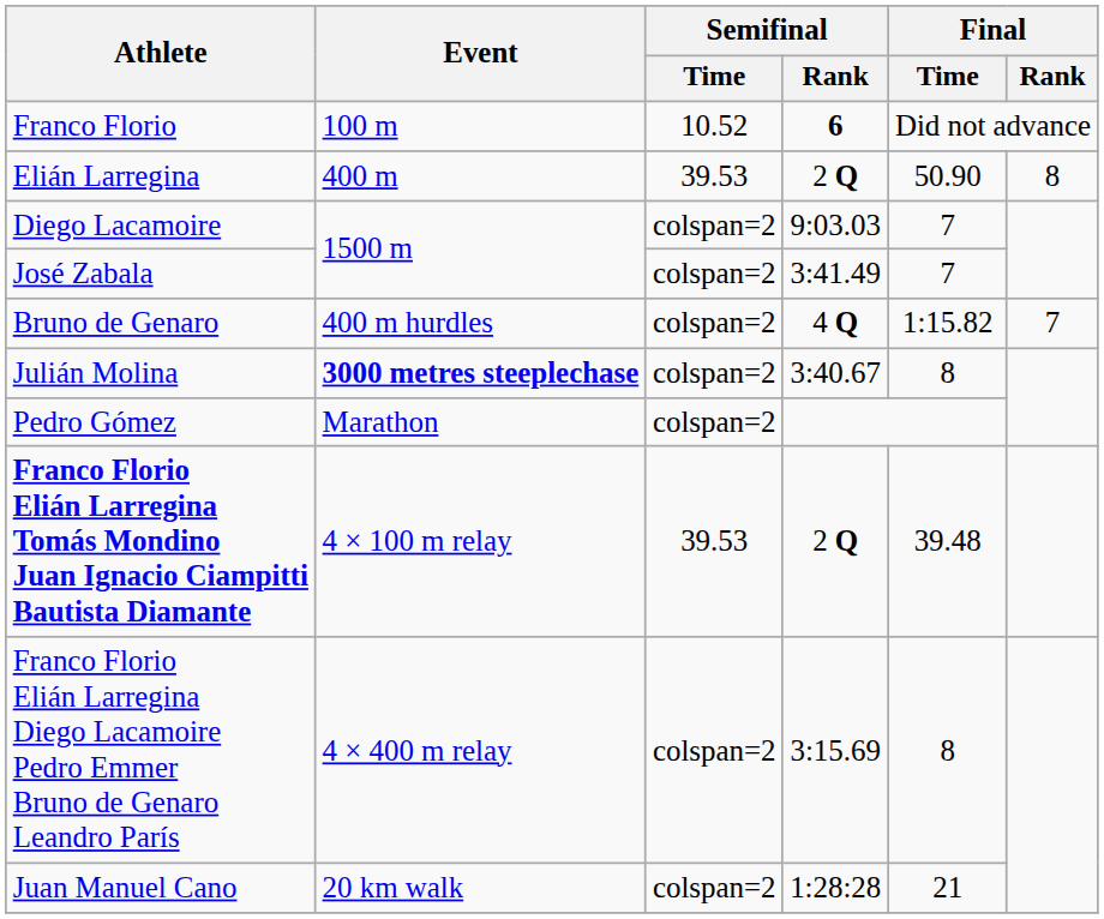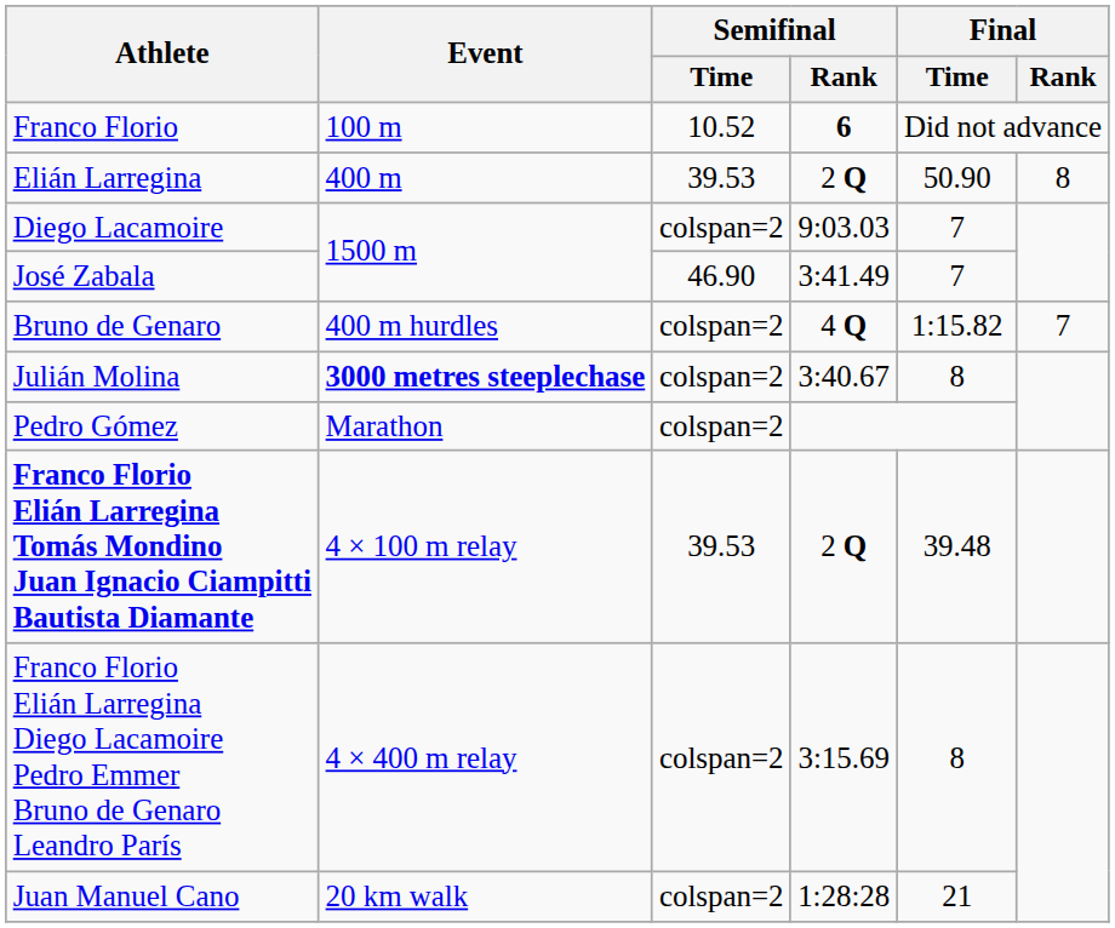José Zabala | Semifinal / Time: colspan=2 -> 46.90
